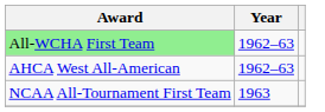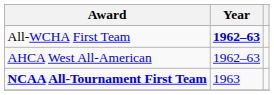row 2 | Award: lightgreen background -> no background
row 2 | Year: normal -> bold
row 4 | Award: normal -> bold
